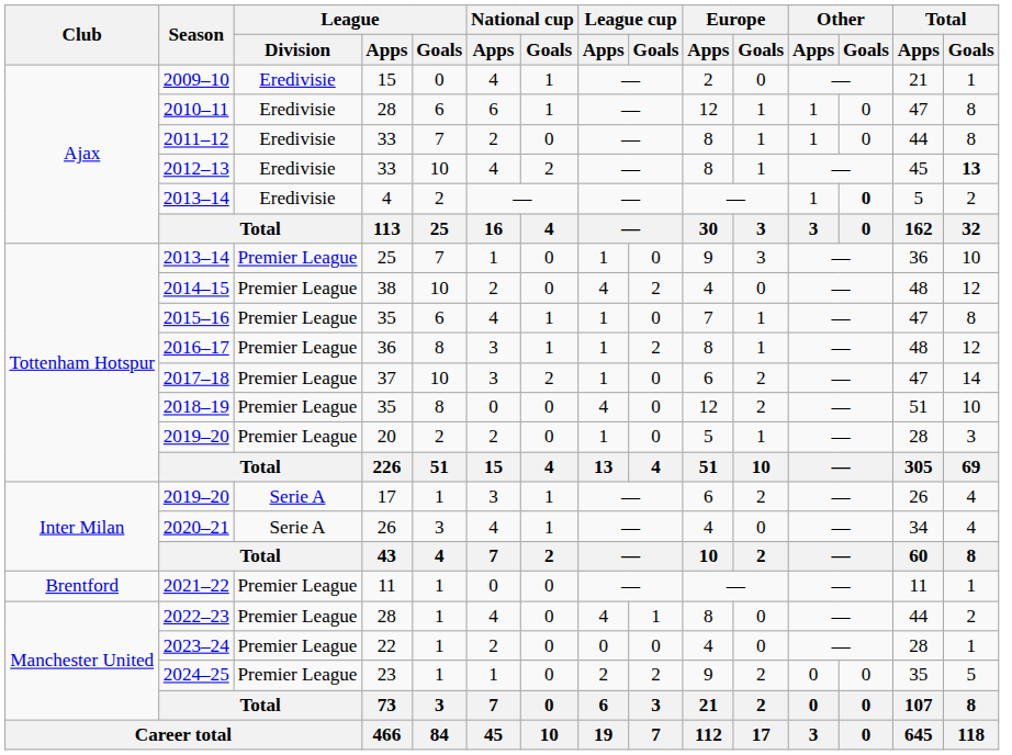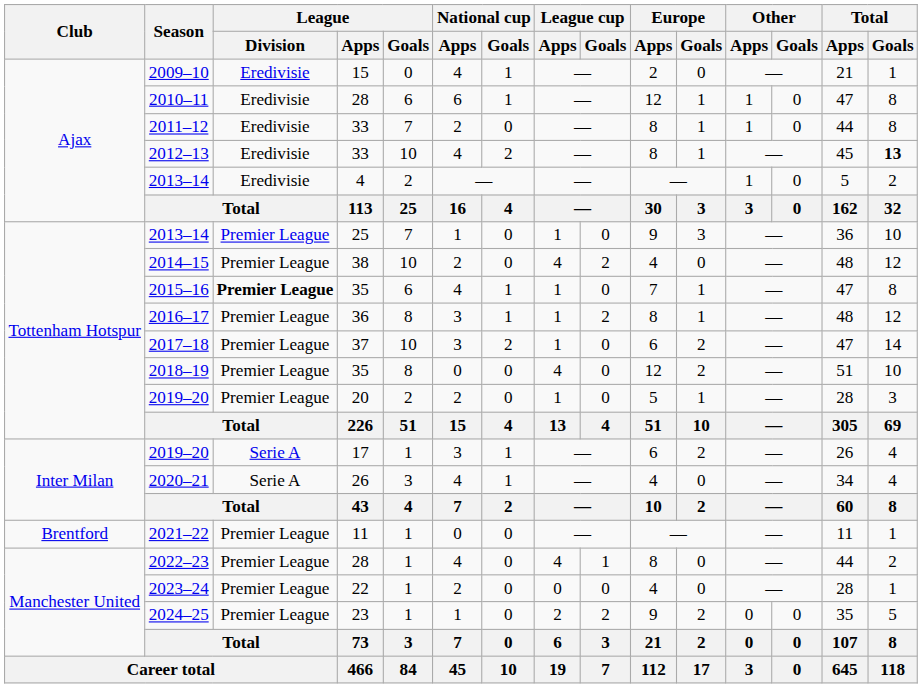2013–14 / 4 | Other / Goals: bold -> normal
2015–16 | League / Division: normal -> bold
